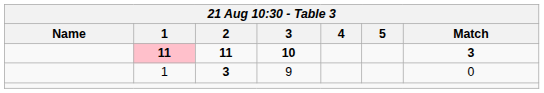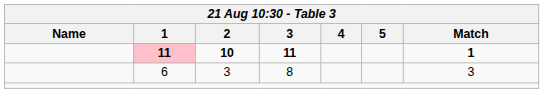row 3 | 2: 11 -> 10
row 3 | 3: 10 -> 11
row 3 | Match: 3 -> 1
row 4 | 1: 1 -> 6
row 4 | 2: bold -> normal
row 4 | 3: 9 -> 8
row 4 | Match: 0 -> 3
